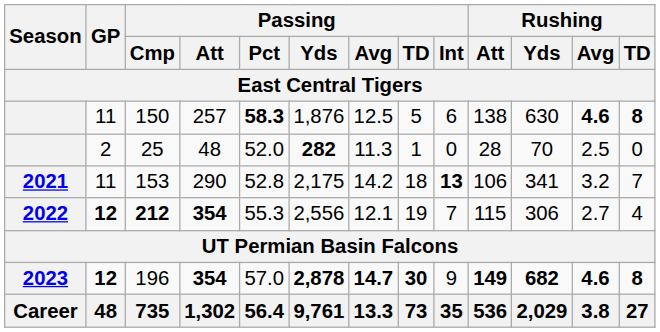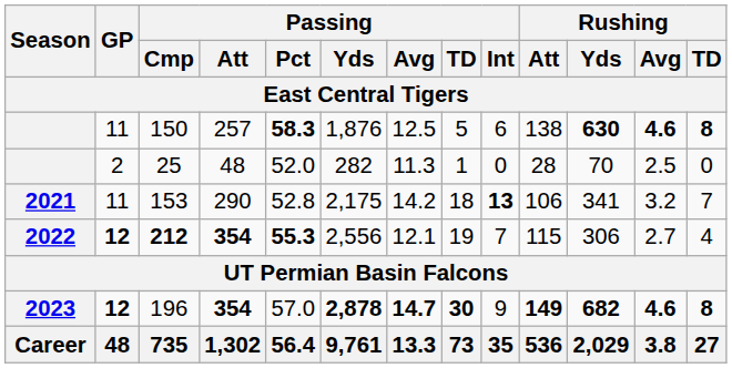150 | Rushing / Yds: normal -> bold
25 | Passing / Yds: bold -> normal
212 | Passing / Pct: normal -> bold
